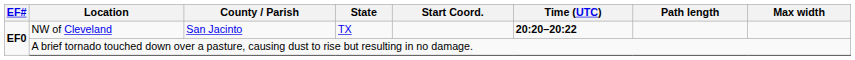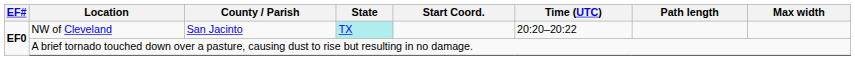NW of Cleveland | State: no background -> paleturquoise background
NW of Cleveland | Time (UTC): bold -> normal
